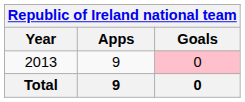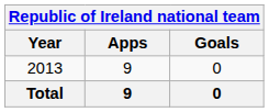2013 | Goals: pink background -> no background
